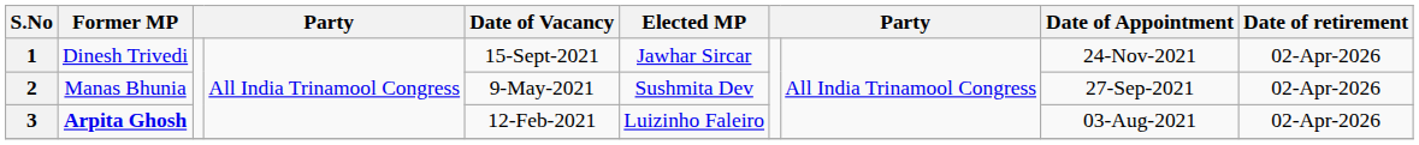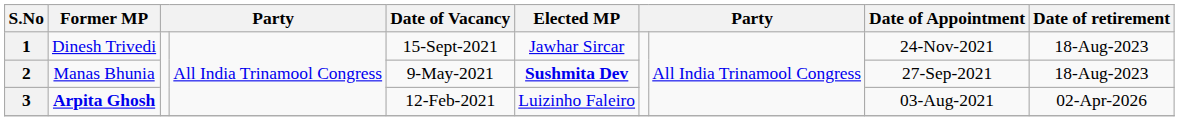1 | Date of retirement: 02-Apr-2026 -> 18-Aug-2023
2 | Elected MP: normal -> bold
2 | Date of retirement: 02-Apr-2026 -> 18-Aug-2023
